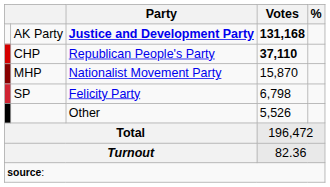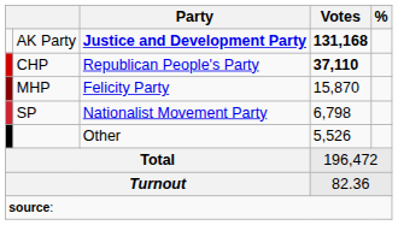MHP | Party: Nationalist Movement Party -> Felicity Party
SP | Party: Felicity Party -> Nationalist Movement Party
